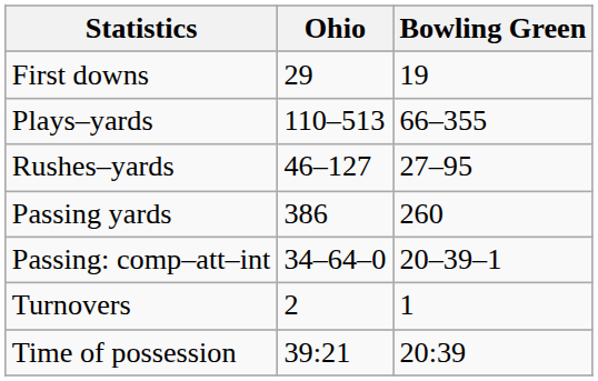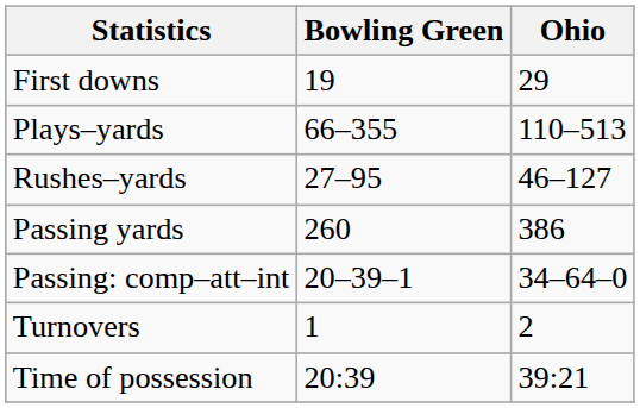columns swapped: Bowling Green <-> Ohio
